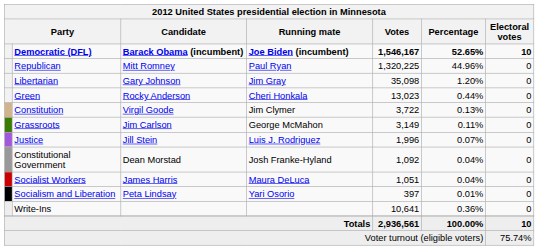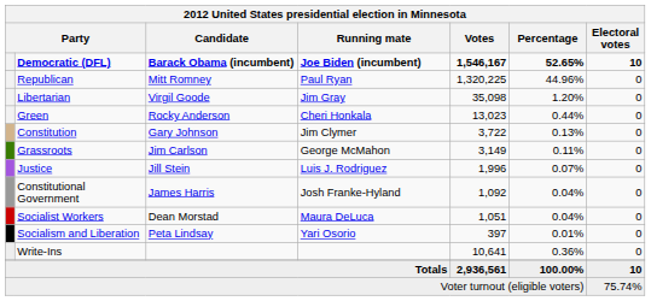Libertarian | Candidate: Gary Johnson -> Virgil Goode
Constitution | Candidate: Virgil Goode -> Gary Johnson
Constitutional Government | Candidate: Dean Morstad -> James Harris
Socialist Workers | Candidate: James Harris -> Dean Morstad
